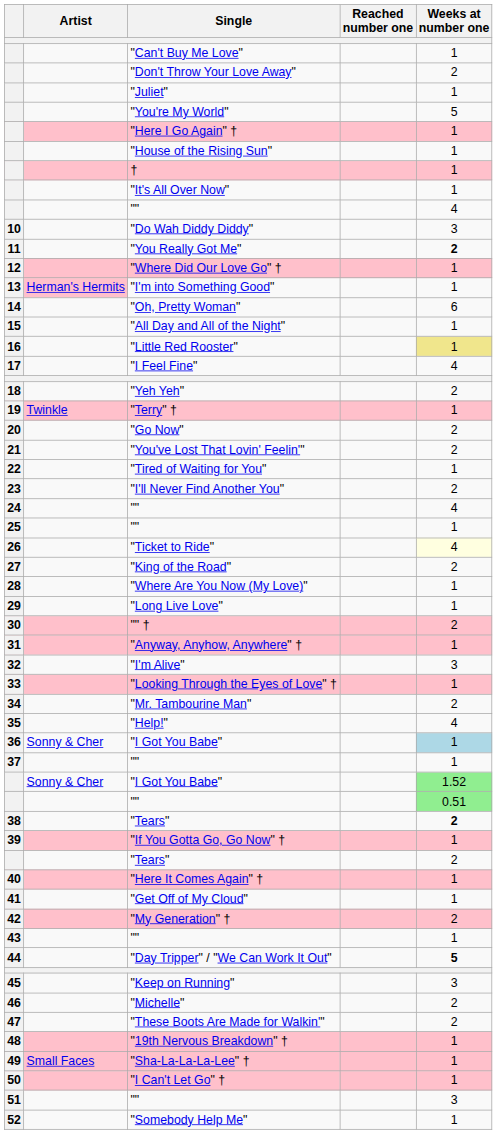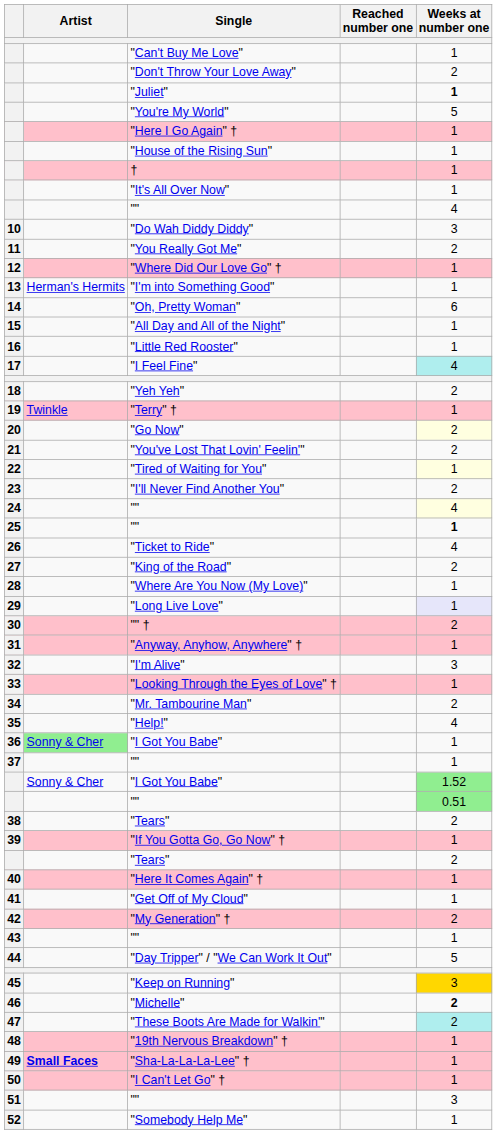"Juliet" | Weeks at number one: normal -> bold
"You Really Got Me" | Weeks at number one: bold -> normal
"I'm into Something Good" | Artist: pink background -> no background
"Little Red Rooster" | Weeks at number one: khaki background -> no background
"I Feel Fine" | Weeks at number one: no background -> paleturquoise background
"Go Now" | Weeks at number one: no background -> lightyellow background
"Tired of Waiting for You" | Weeks at number one: no background -> lightyellow background
24 / "" | Weeks at number one: no background -> lightyellow background
25 / "" | Weeks at number one: normal -> bold
"Ticket to Ride" | Weeks at number one: lightyellow background -> no background
"Long Live Love" | Weeks at number one: no background -> lavender background
36 / "I Got You Babe" | Artist: no background -> lightgreen background
36 / "I Got You Babe" | Weeks at number one: lightblue background -> no background
38 / "Tears" | Weeks at number one: bold -> normal
"Day Tripper" / "We Can Work It Out" | Weeks at number one: bold -> normal
"Keep on Running" | Weeks at number one: no background -> gold background
"Michelle" | Weeks at number one: normal -> bold
"These Boots Are Made for Walkin'" | Weeks at number one: no background -> paleturquoise background
"Sha-La-La-La-Lee" † | Artist: normal -> bold
